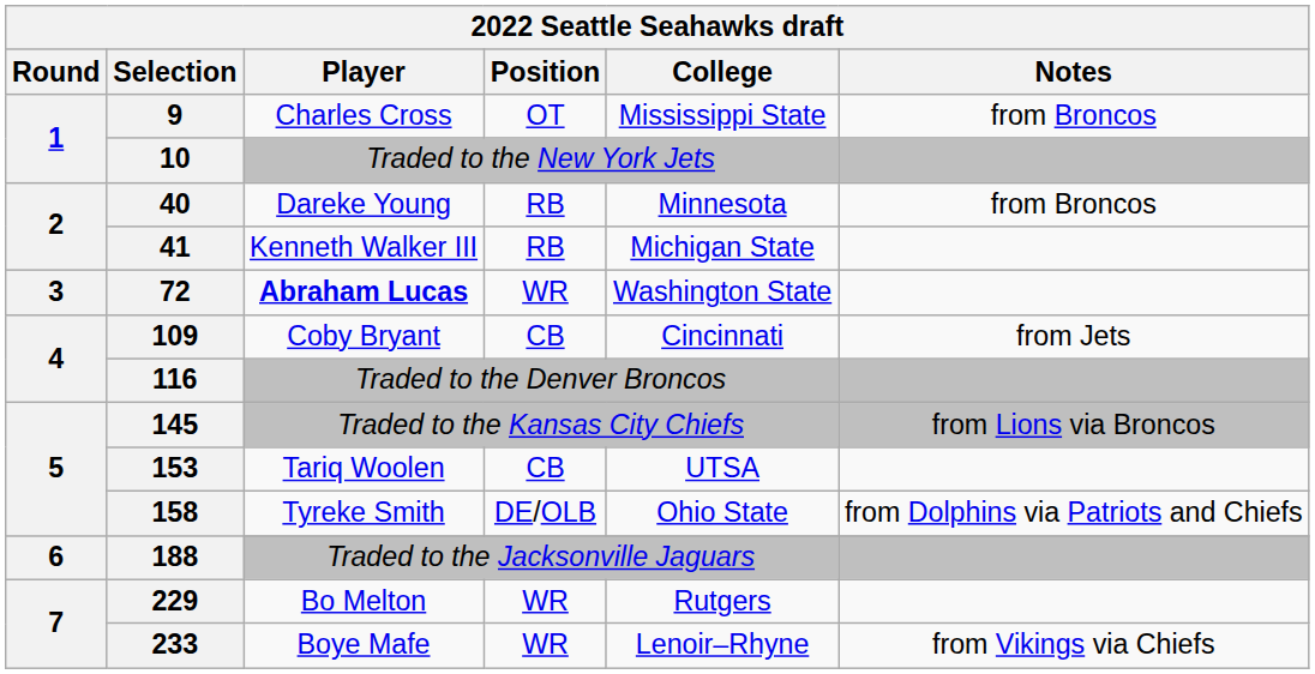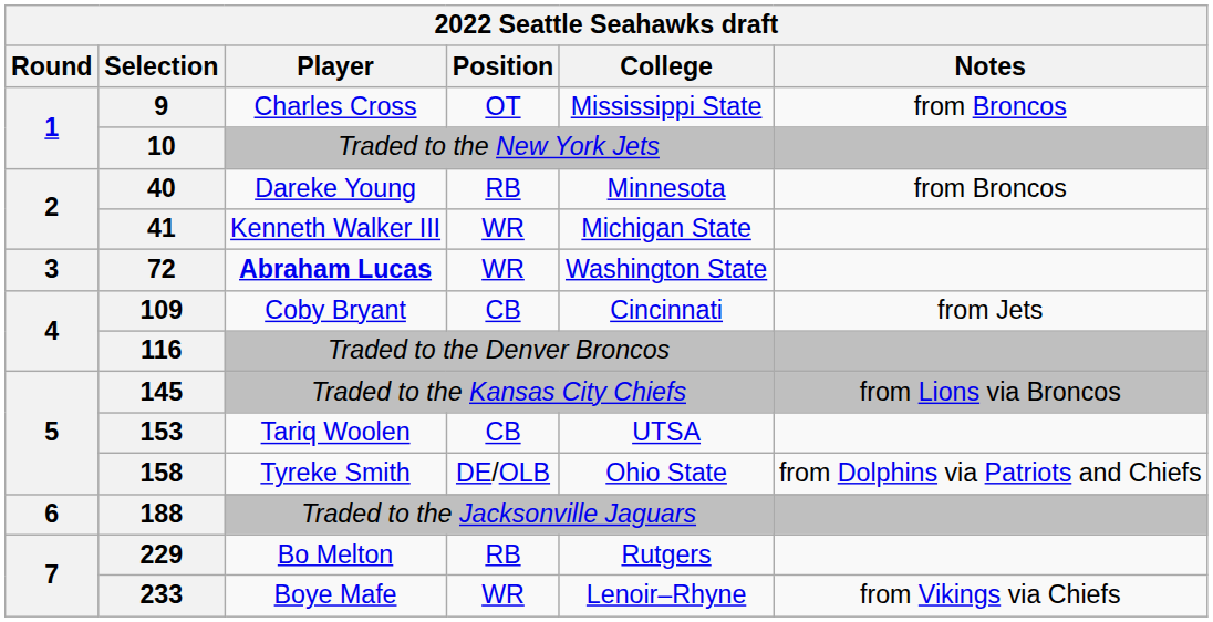41 | Position: RB -> WR
229 | Position: WR -> RB
